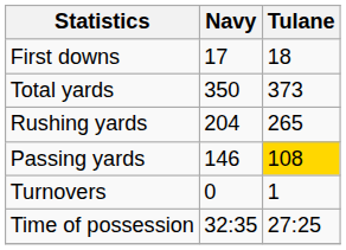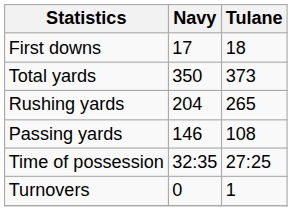Passing yards | Tulane: gold background -> no background
rows swapped: Turnovers <-> Time of possession
